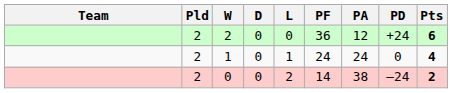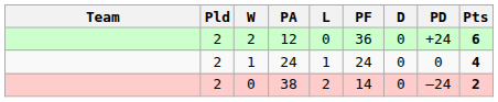columns swapped: D <-> PA
